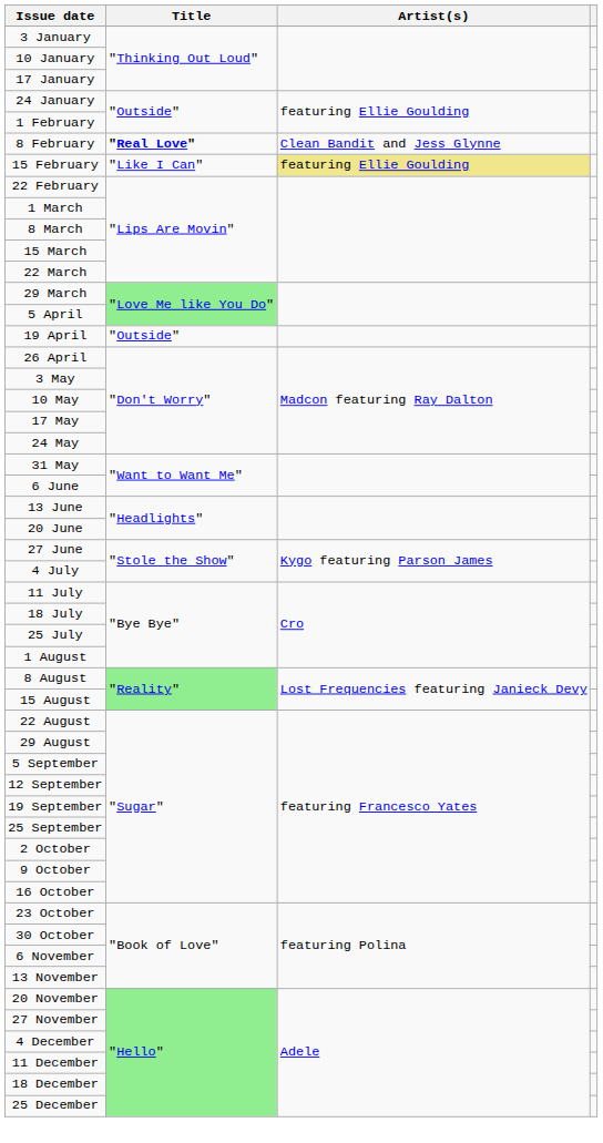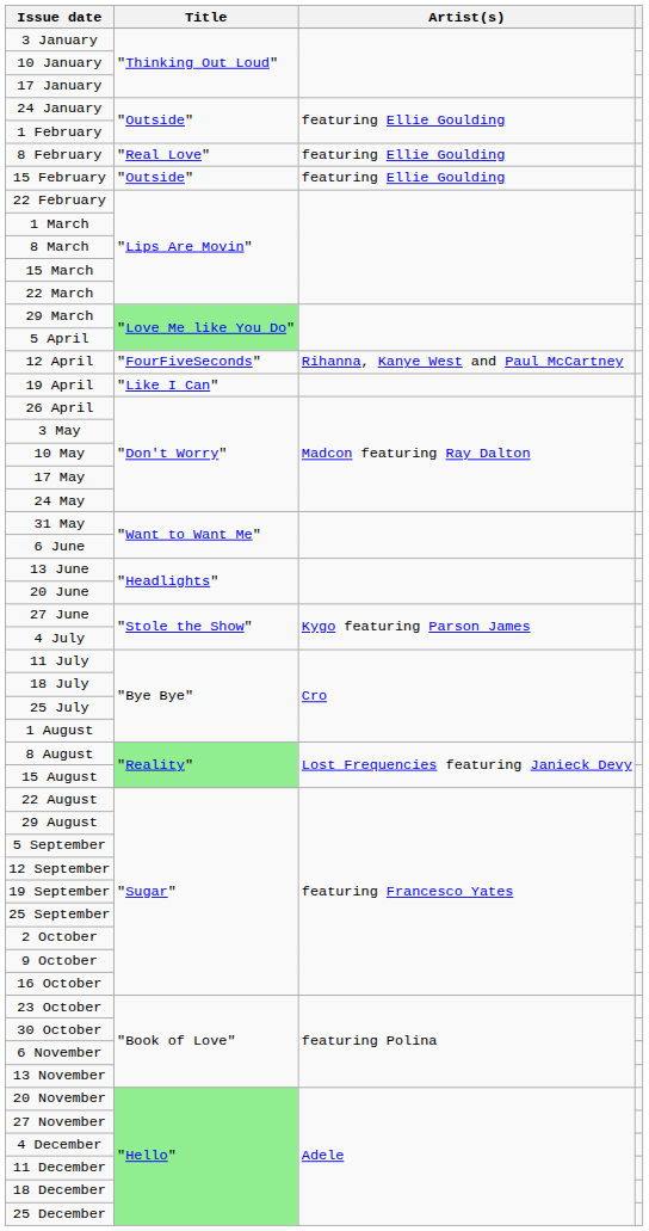8 February | Title: bold -> normal
8 February | Artist(s): Clean Bandit and Jess Glynne -> featuring Ellie Goulding
15 February | Title: "Like I Can" -> "Outside"
15 February | Artist(s): khaki background -> no background
+ row: 12 April | "FourFiveSeconds" | Rihanna, Kanye West and Paul McCartney
19 April | Title: "Outside" -> "Like I Can"
